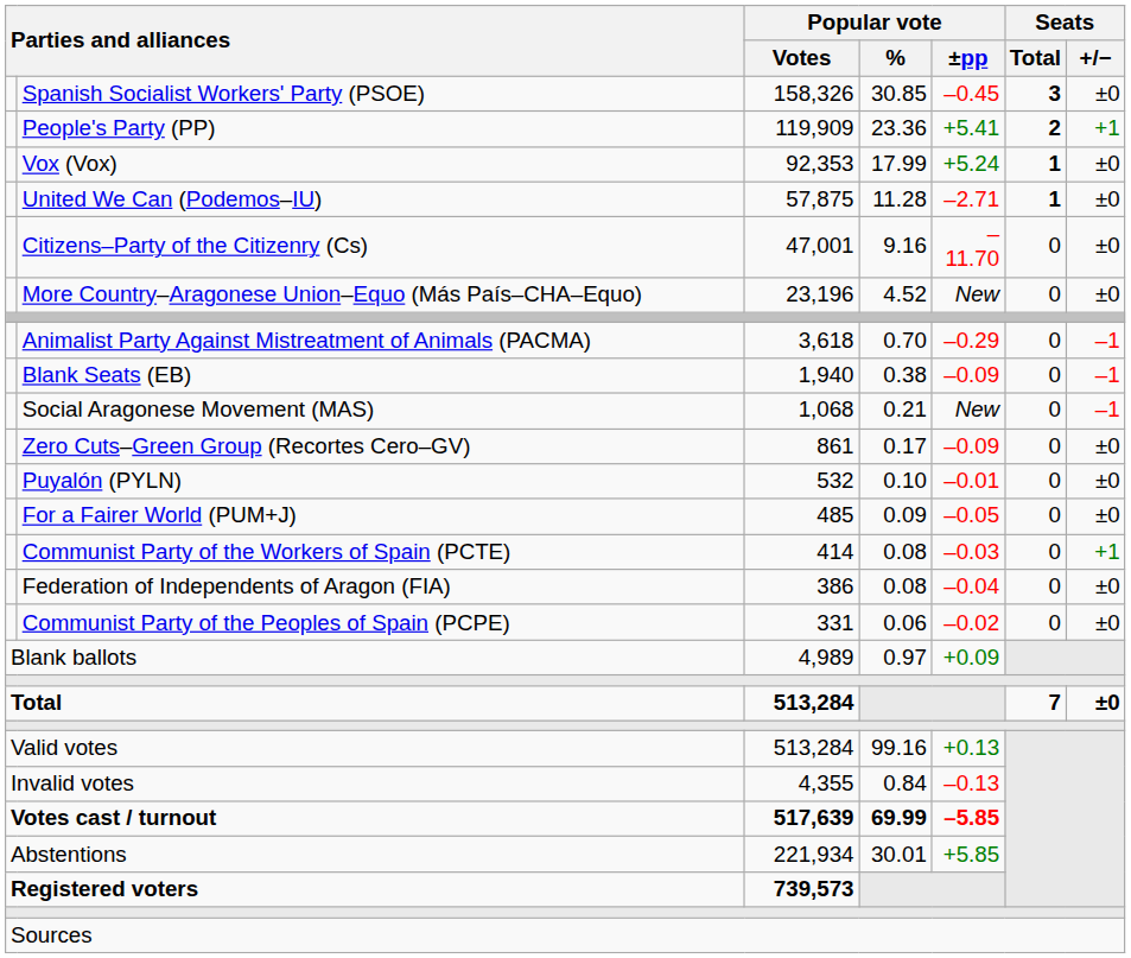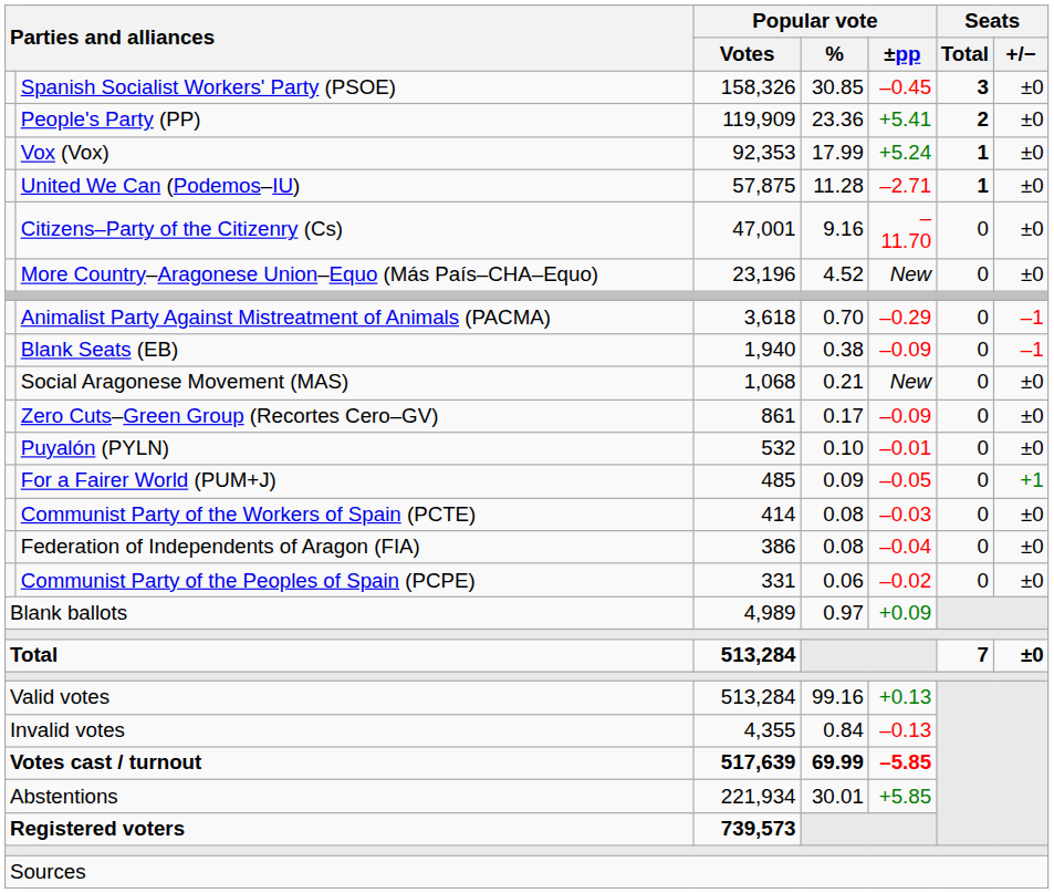People's Party (PP) | Seats / +/−: +1 -> ±0
Social Aragonese Movement (MAS) | Seats / +/−: –1 -> ±0
For a Fairer World (PUM+J) | Seats / +/−: ±0 -> +1
Communist Party of the Workers of Spain (PCTE) | Seats / +/−: +1 -> ±0
